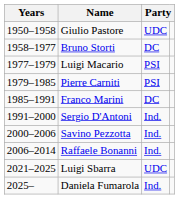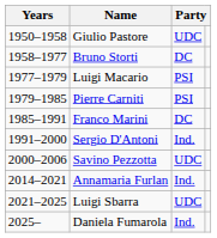Savino Pezzotta | column 3: Ind. -> UDC
- row: 2006–2014 | Raffaele Bonanni | Ind.
+ row: 2014–2021 | Annamaria Furlan | Ind.
